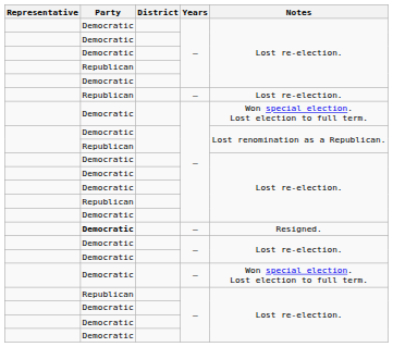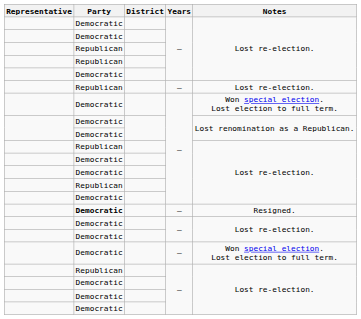row 4 | Party: Democratic -> Republican
row 10 | Party: Republican -> Democratic
row 11 | Party: Democratic -> Republican
